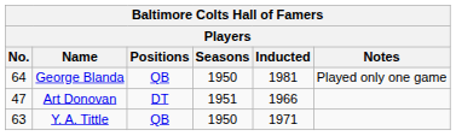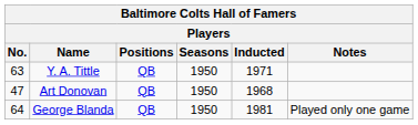rows swapped: George Blanda <-> Y. A. Tittle
Art Donovan | Positions: DT -> QB
Art Donovan | Seasons: 1951 -> 1950
Art Donovan | Inducted: 1966 -> 1968
